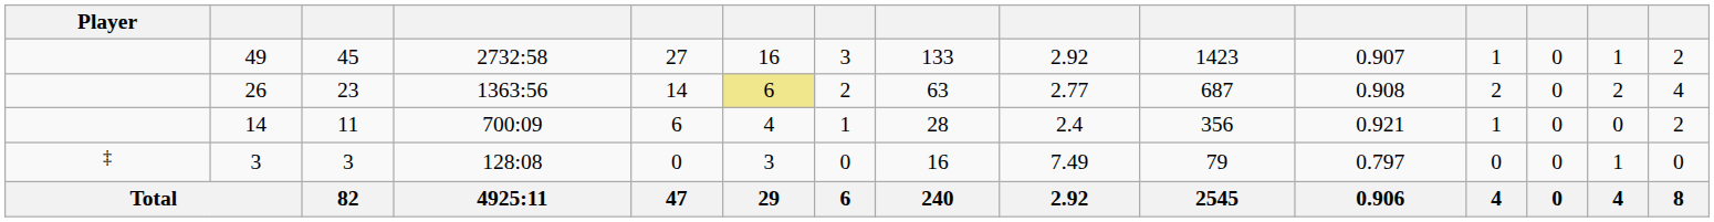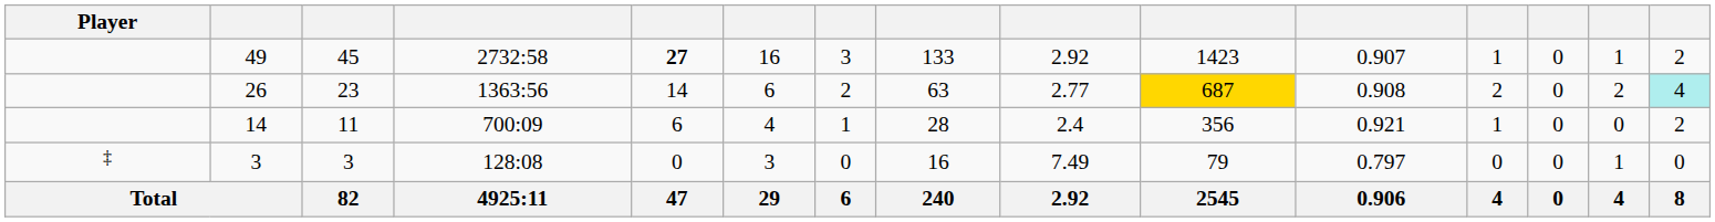49 | column 5: normal -> bold
26 | column 6: khaki background -> no background
26 | column 10: no background -> gold background
26 | column 15: no background -> paleturquoise background
